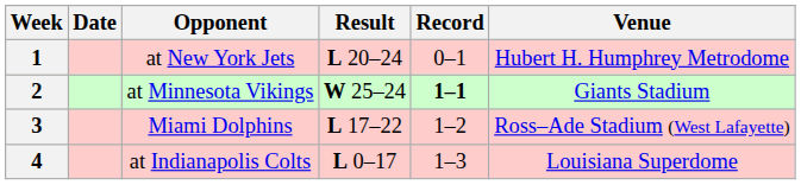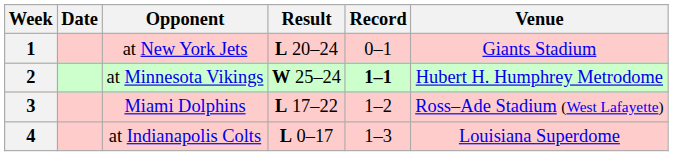1 | Venue: Hubert H. Humphrey Metrodome -> Giants Stadium
2 | Venue: Giants Stadium -> Hubert H. Humphrey Metrodome
